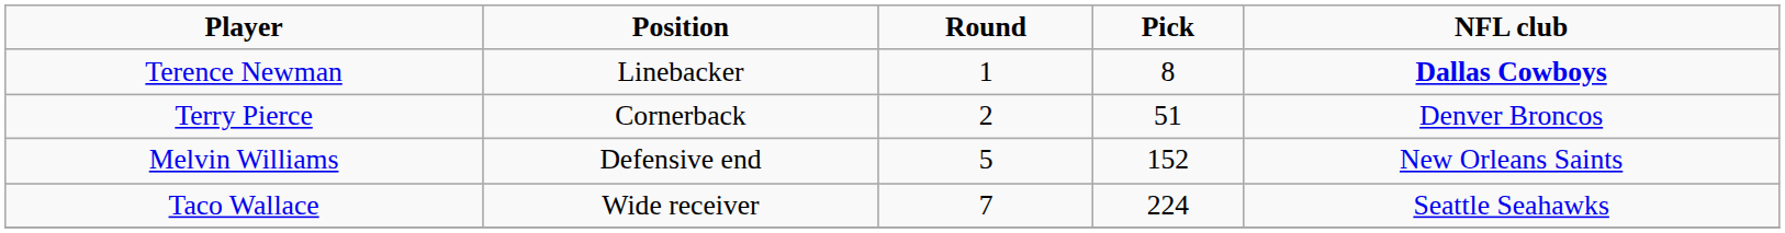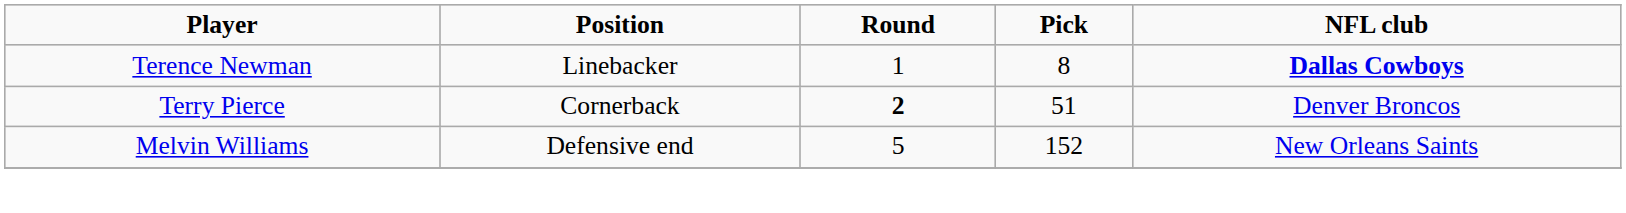Terry Pierce | Round: normal -> bold
- row: Taco Wallace | Wide receiver | 7 | 224 | Seattle Seahawks
